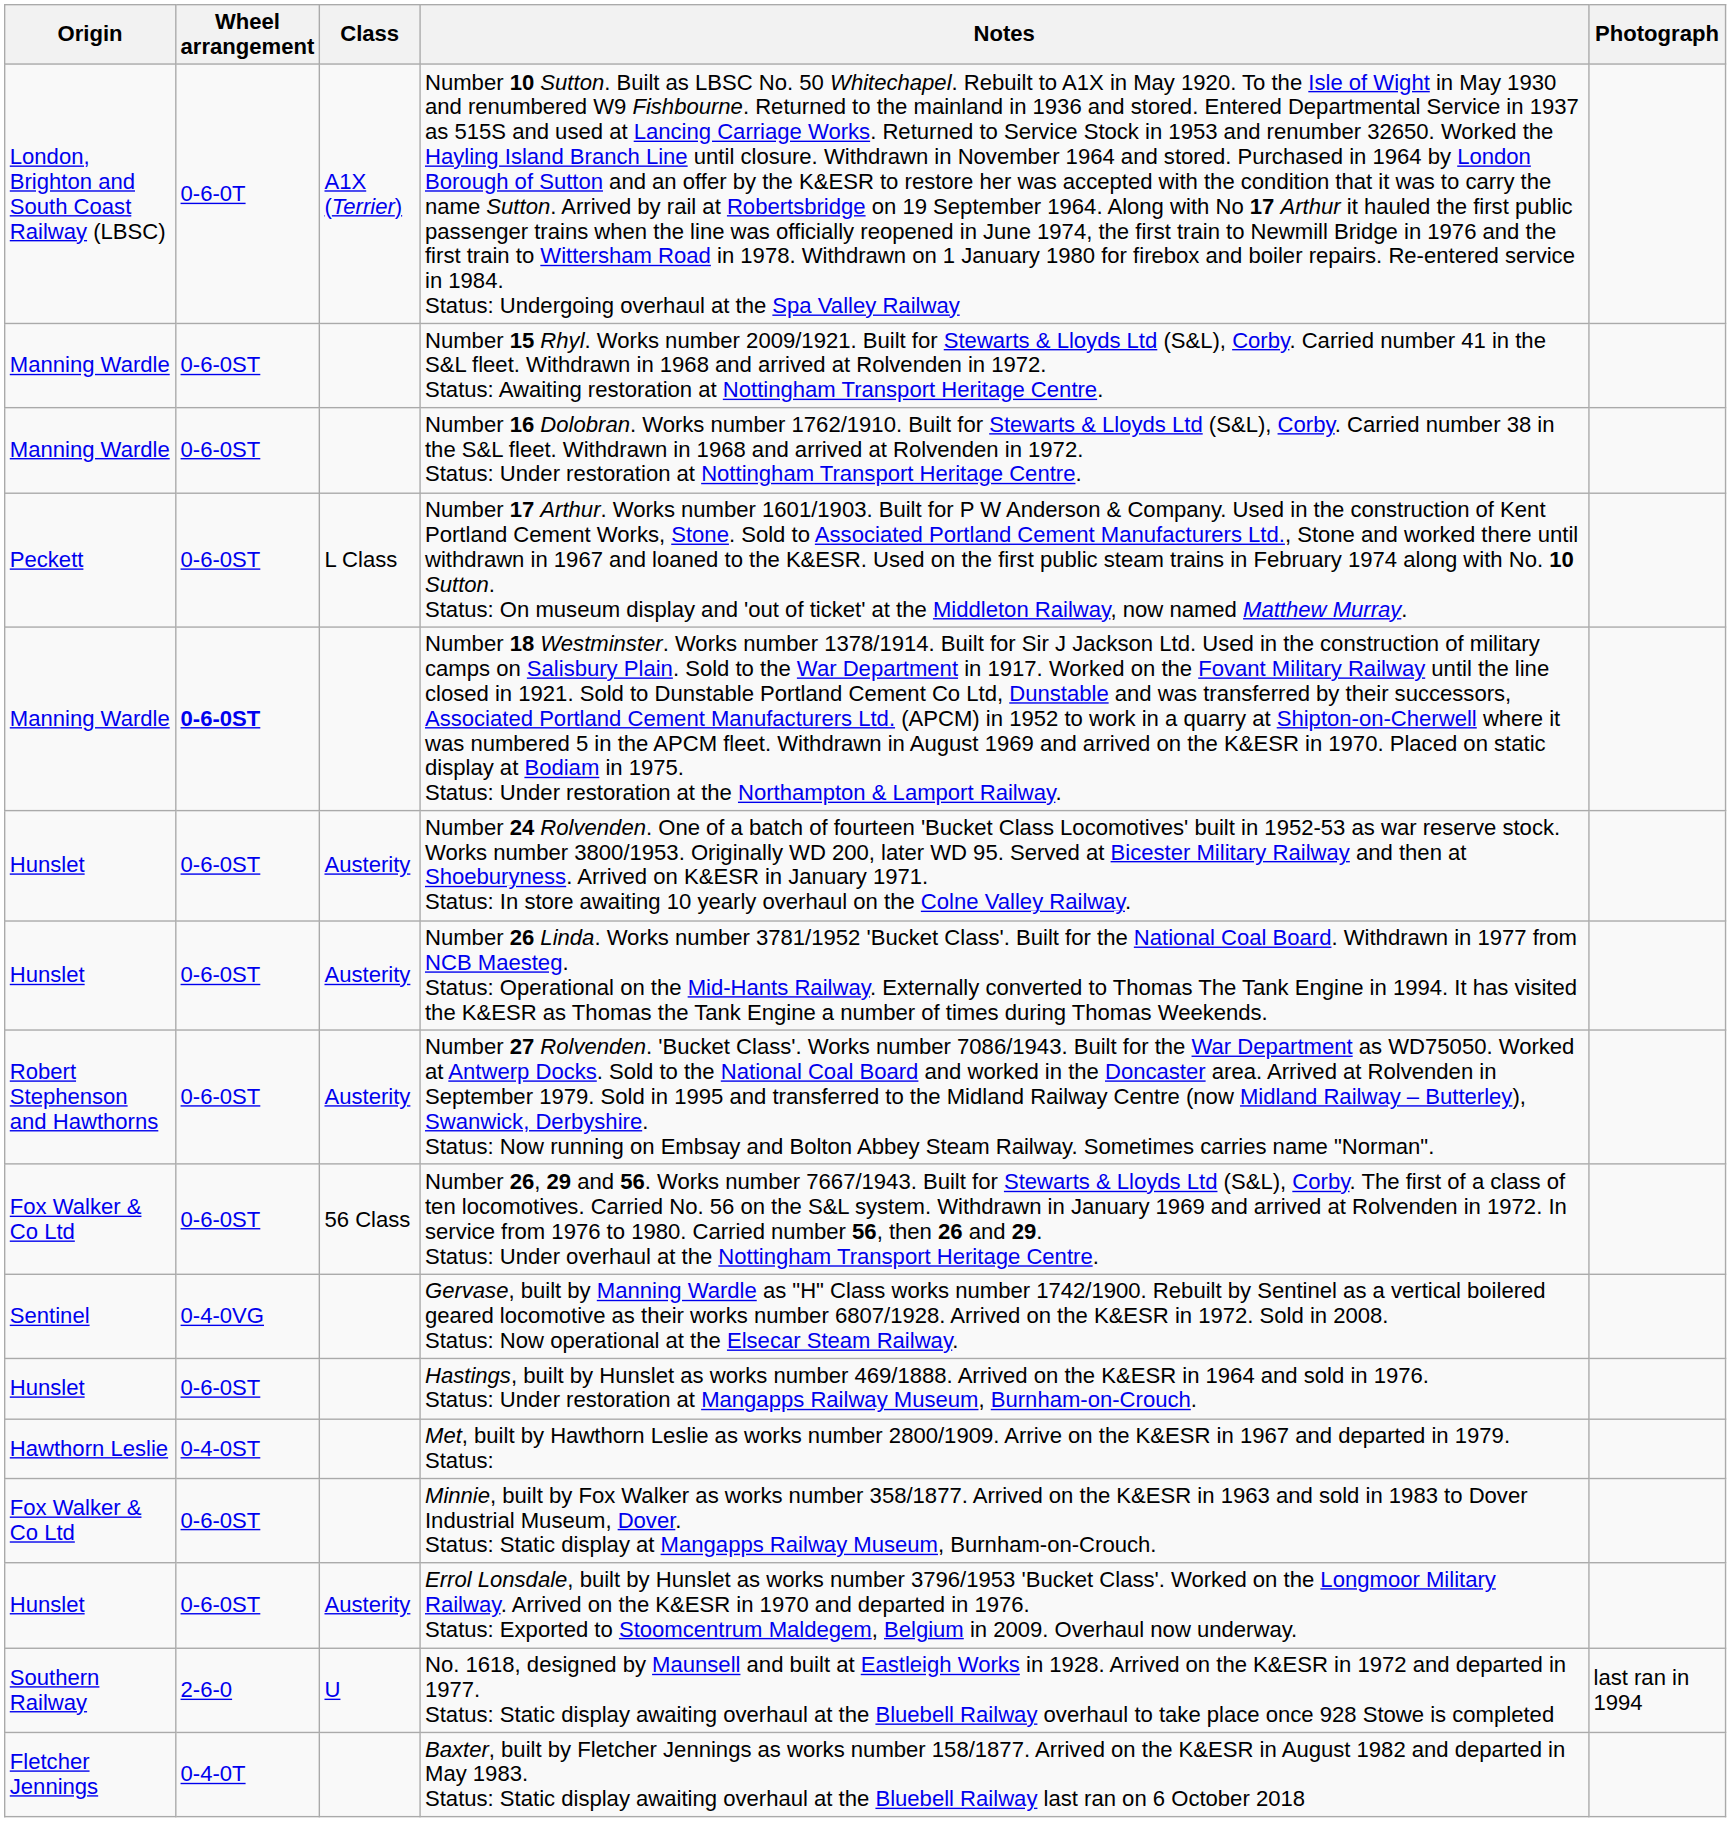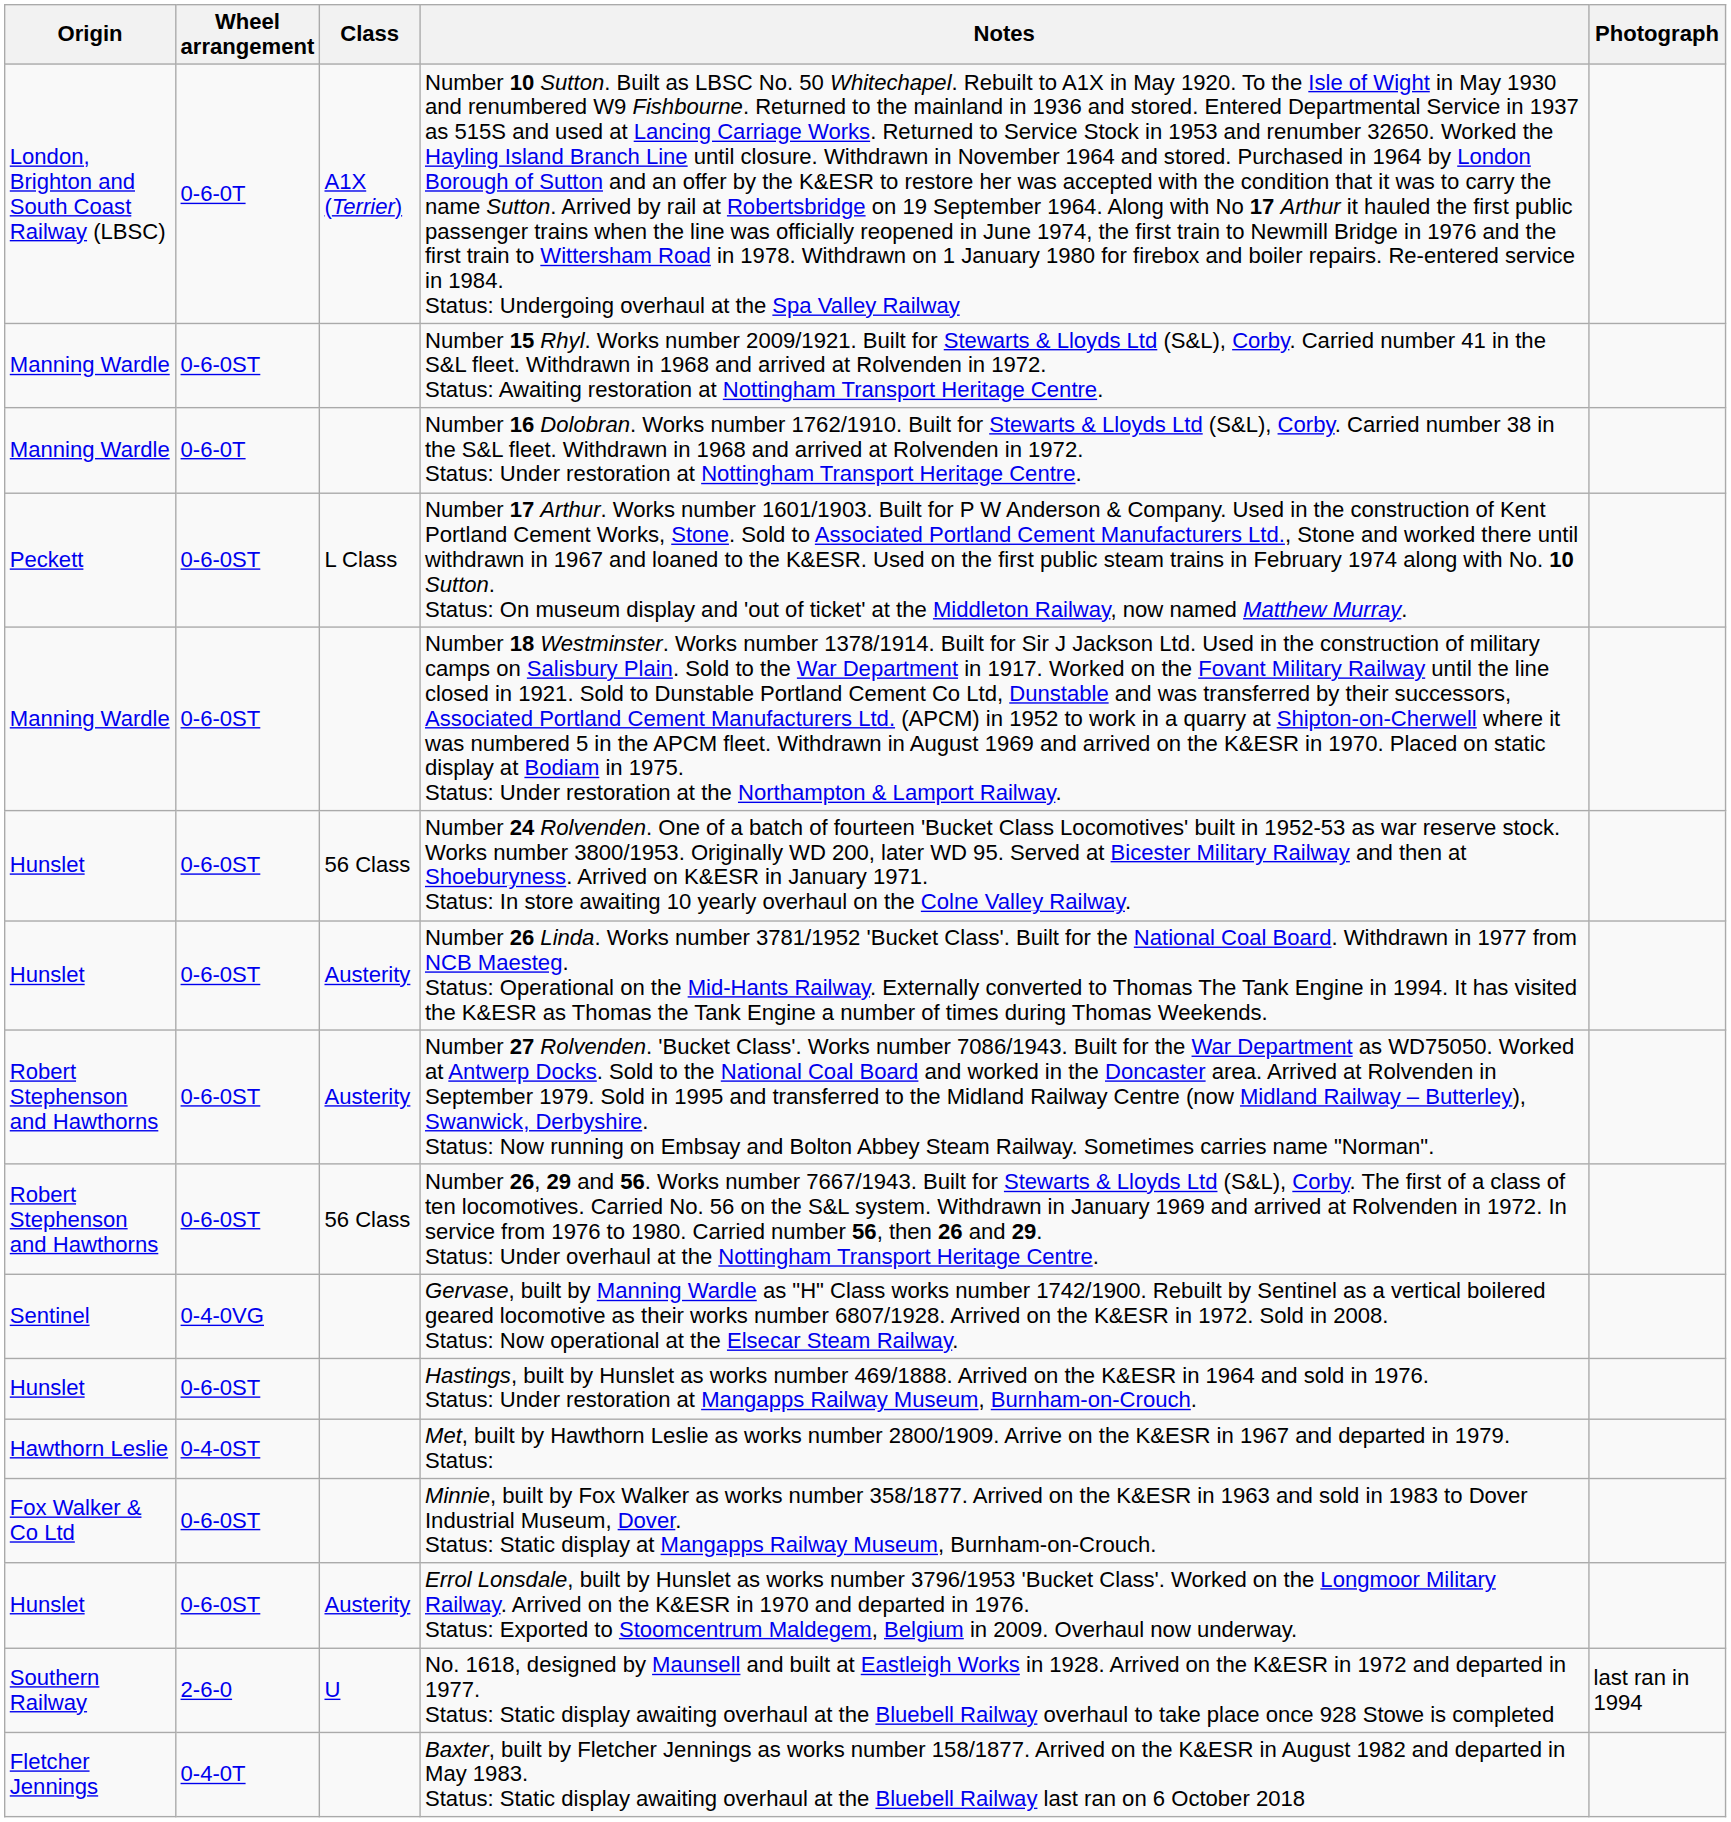row 4 | Wheel arrangement: 0-6-0ST -> 0-6-0T
row 6 | Wheel arrangement: bold -> normal
row 7 | Class: Austerity -> 56 Class
row 10 | Origin: Fox Walker & Co Ltd -> Robert Stephenson and Hawthorns
